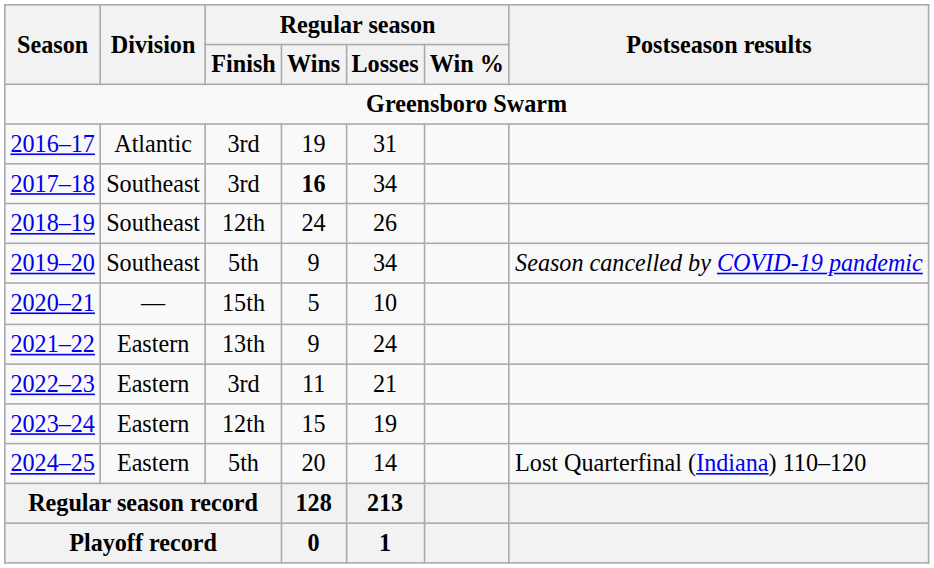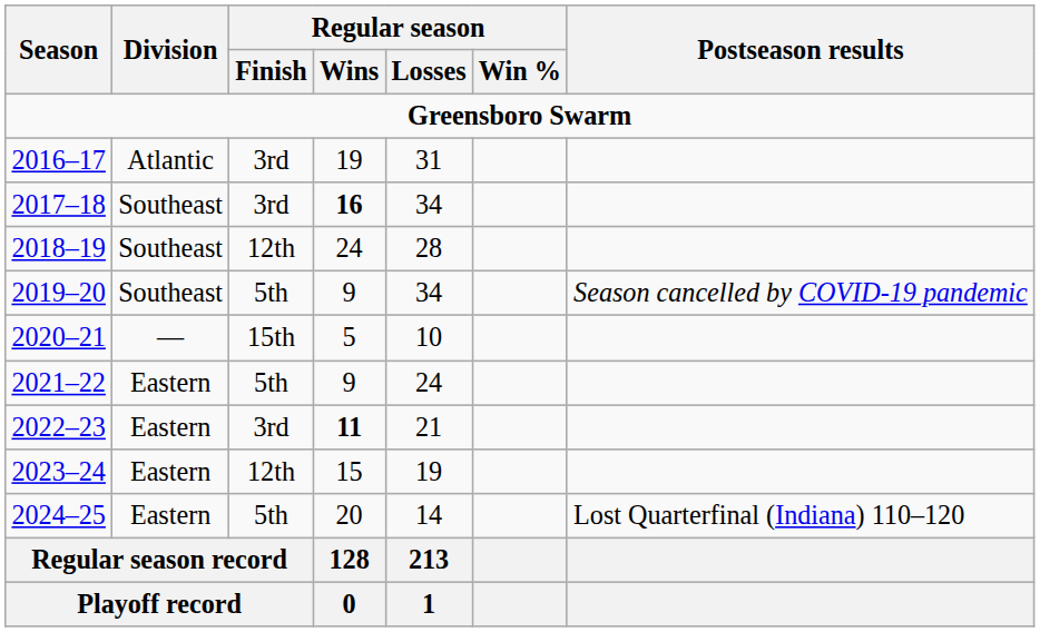2018–19 | Regular season / Losses: 26 -> 28
2021–22 | Regular season / Finish: 13th -> 5th
2022–23 | Regular season / Wins: normal -> bold
